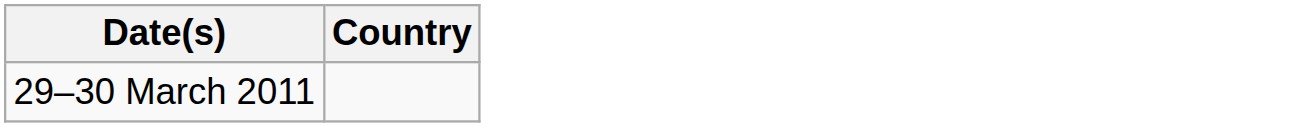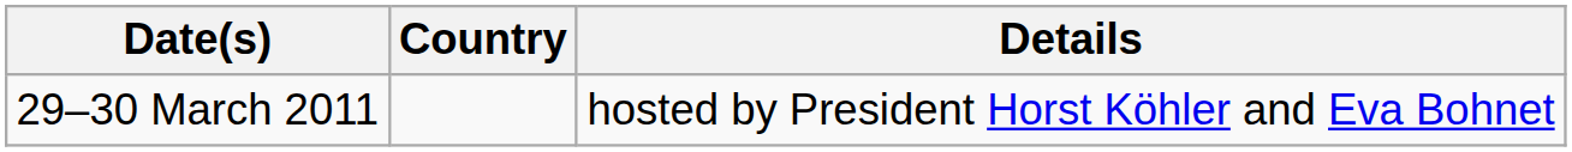+ column: Details | hosted by President Horst Köhler and Eva Bohnet
